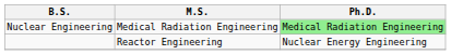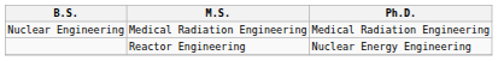Nuclear Engineering | Ph.D.: lightgreen background -> no background
